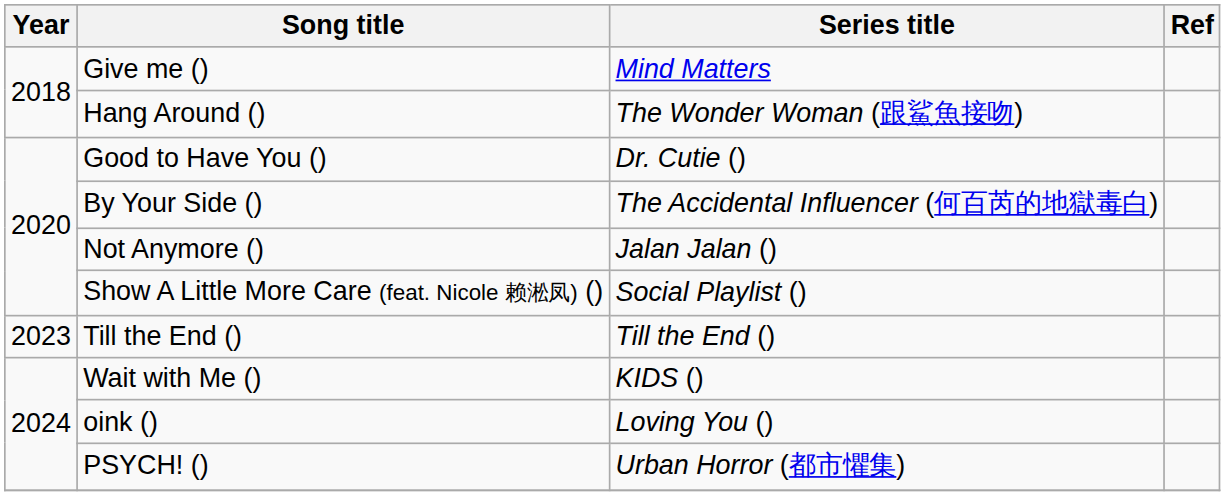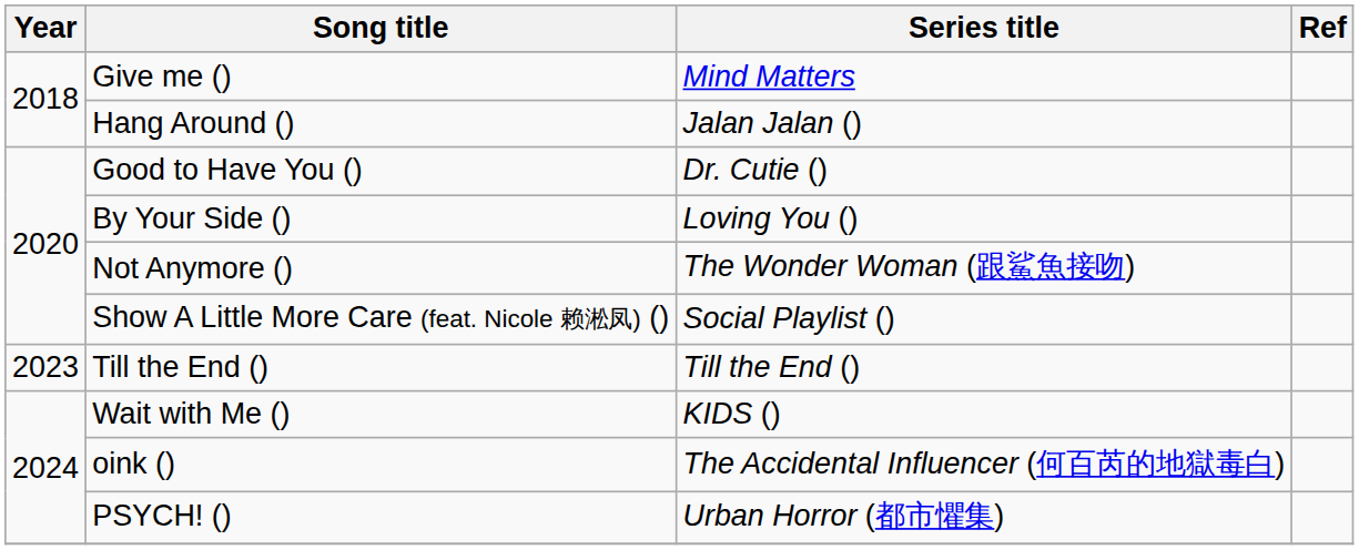Hang Around () | Series title: The Wonder Woman (跟鯊魚接吻) -> Jalan Jalan ()
By Your Side () | Series title: The Accidental Influencer (何百芮的地獄毒白) -> Loving You ()
Not Anymore () | Series title: Jalan Jalan () -> The Wonder Woman (跟鯊魚接吻)
oink () | Series title: Loving You () -> The Accidental Influencer (何百芮的地獄毒白)
